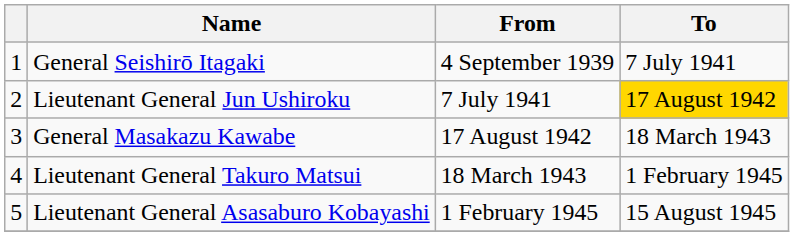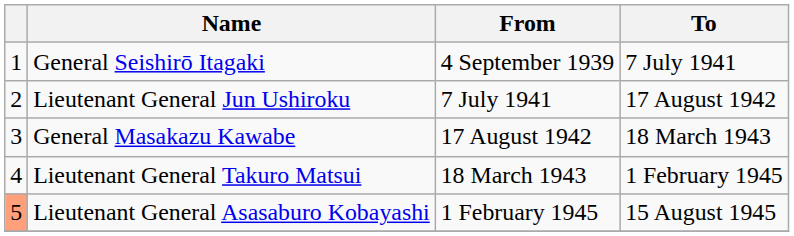Lieutenant General Jun Ushiroku | To: gold background -> no background
Lieutenant General Asasaburo Kobayashi | column 1: no background -> lightsalmon background
